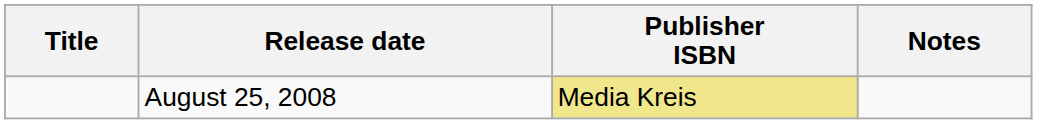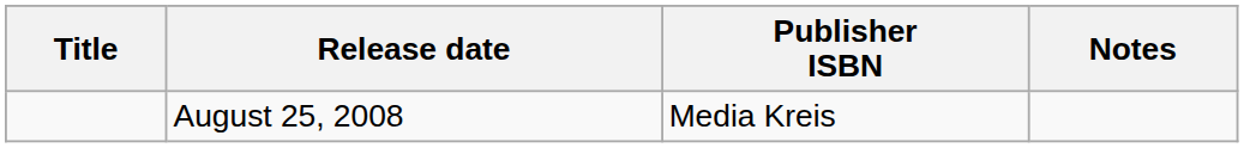August 25, 2008 | Publisher ISBN: khaki background -> no background
